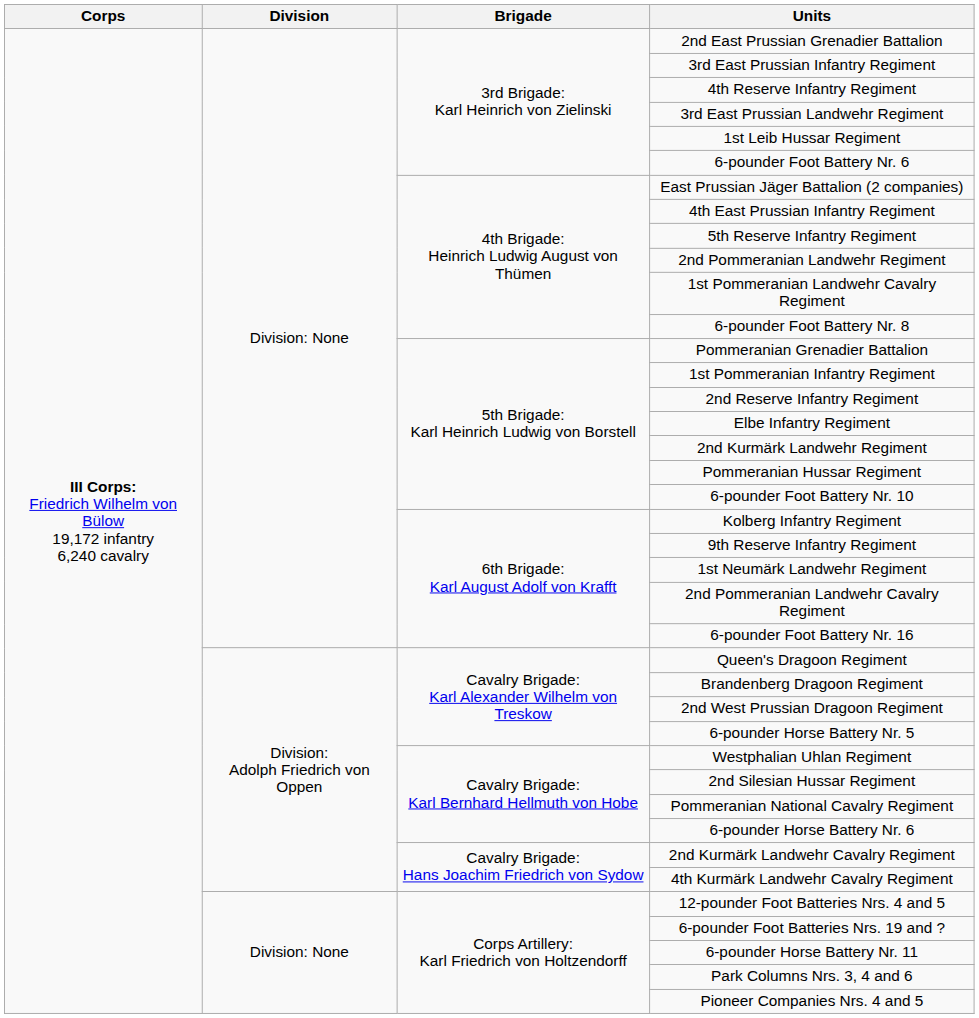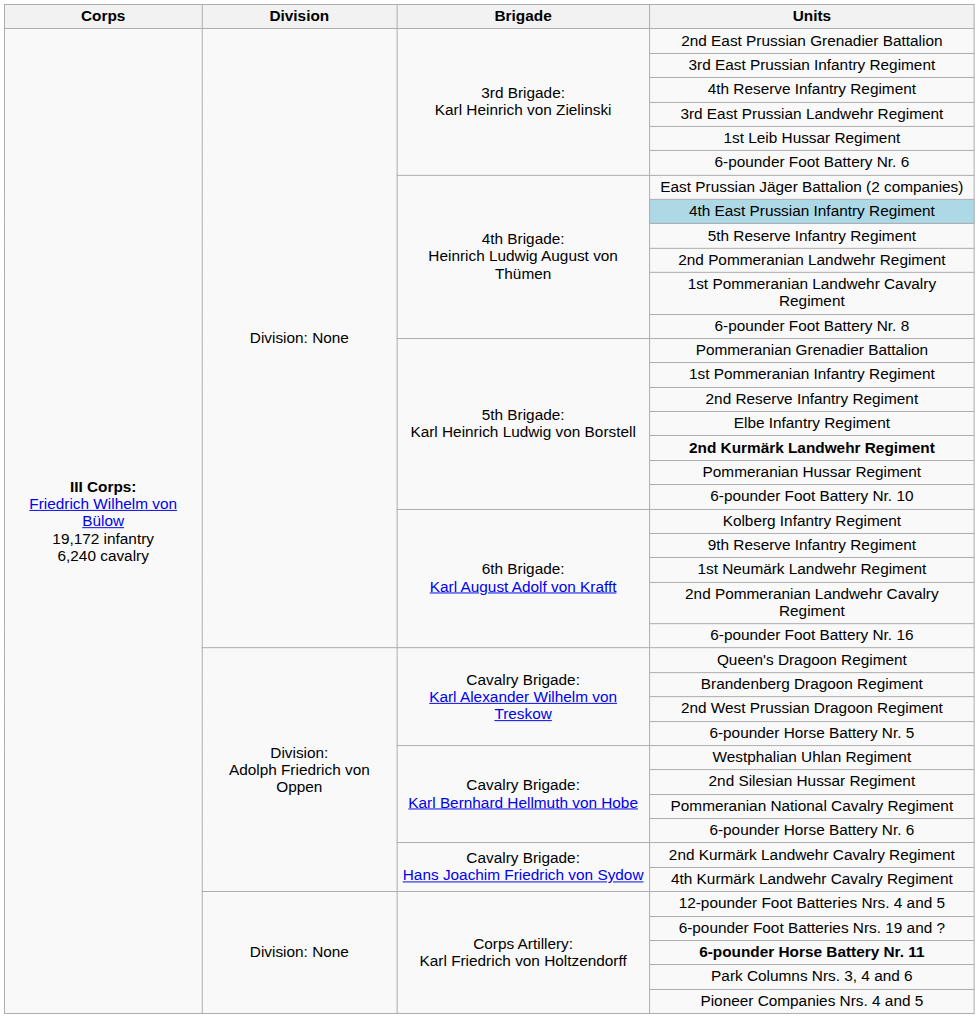4th East Prussian Infantry Regiment | Units: no background -> lightblue background
2nd Kurmärk Landwehr Regiment | Units: normal -> bold
6-pounder Horse Battery Nr. 11 | Units: normal -> bold
